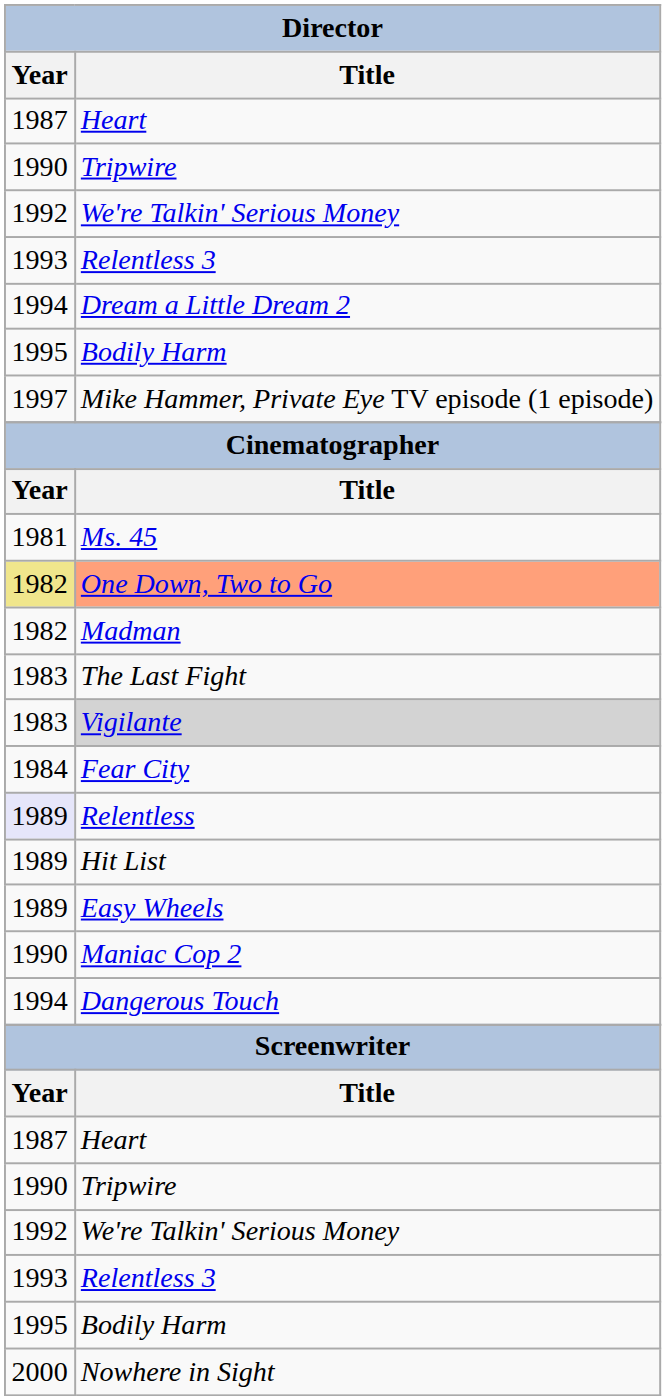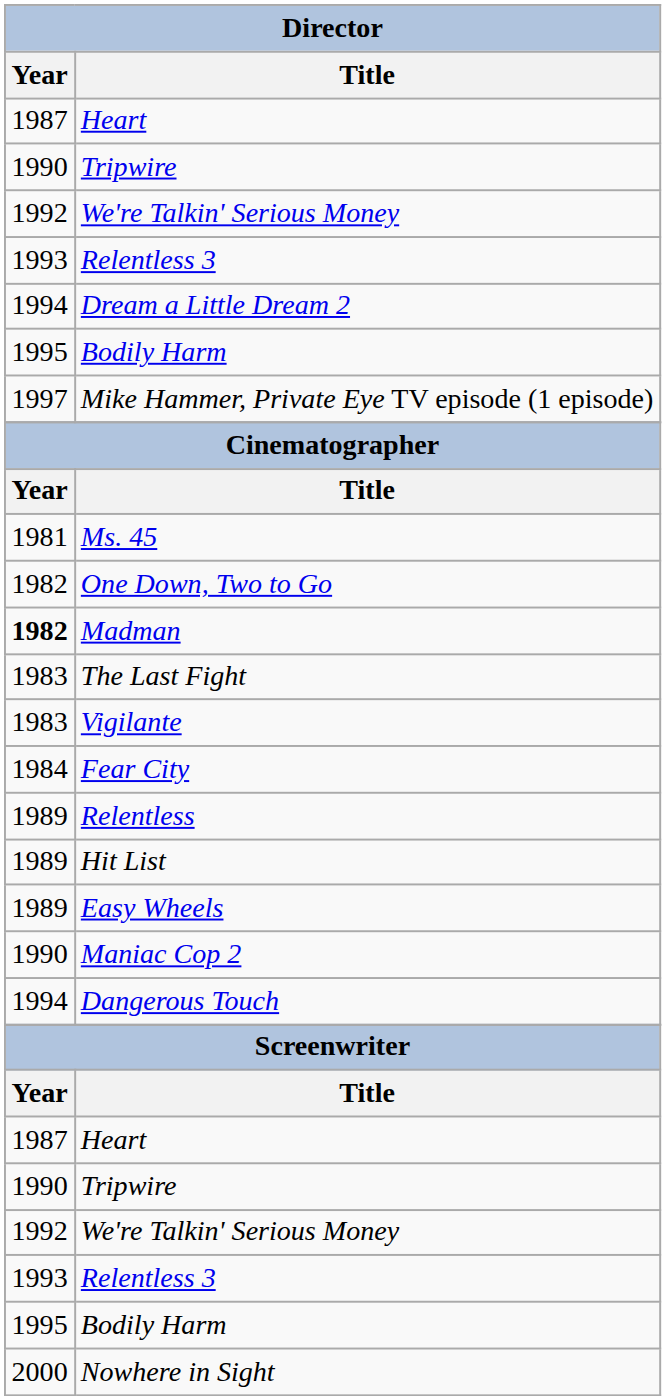One Down, Two to Go | Year: khaki background -> no background
One Down, Two to Go | Title: lightsalmon background -> no background
Madman | Year: normal -> bold
Vigilante | Title: lightgrey background -> no background
Relentless | Year: lavender background -> no background
